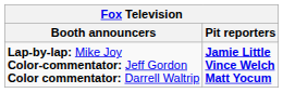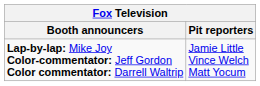row 3 | Pit reporters: bold -> normal
